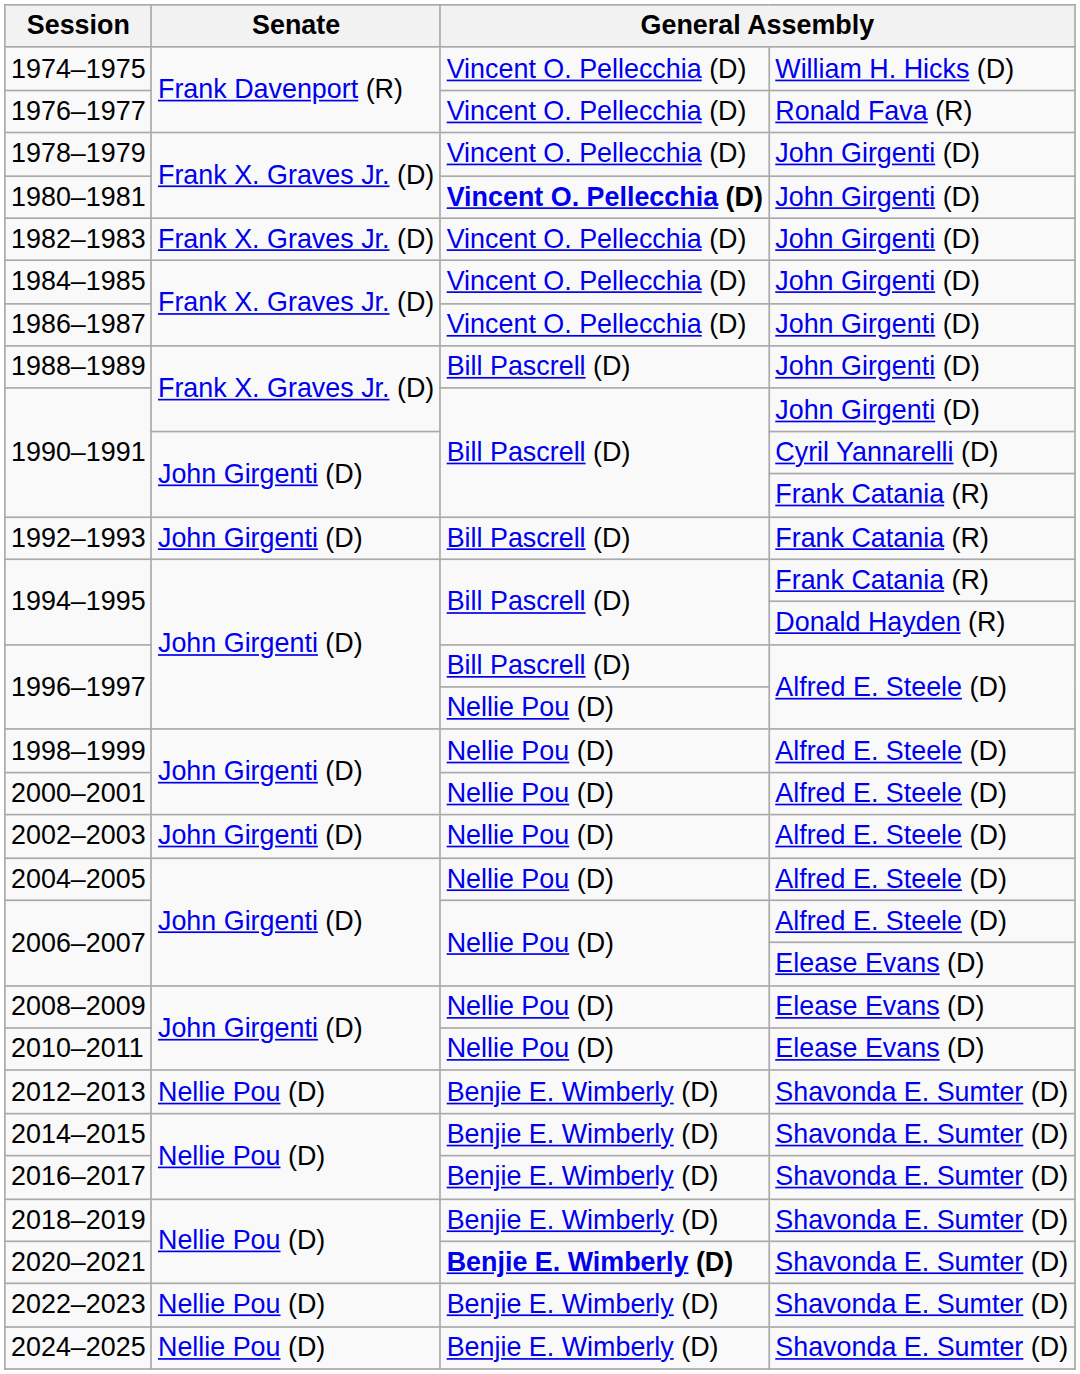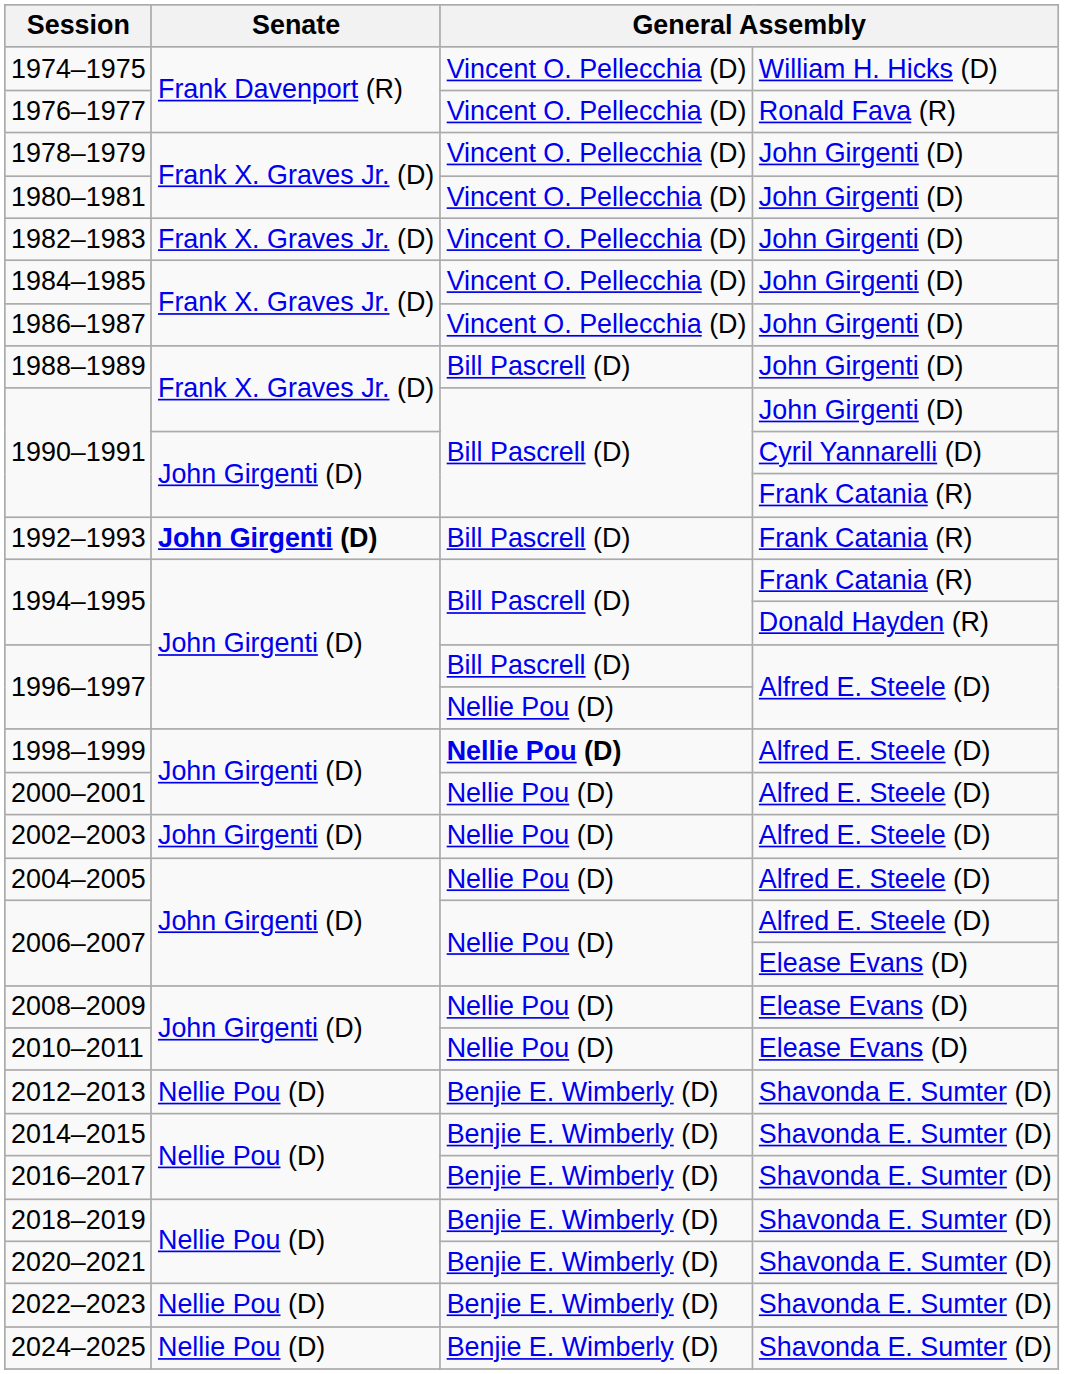1980–1981 | column 3: bold -> normal
1992–1993 | Senate: normal -> bold
1998–1999 | column 3: normal -> bold
2020–2021 | column 3: bold -> normal
